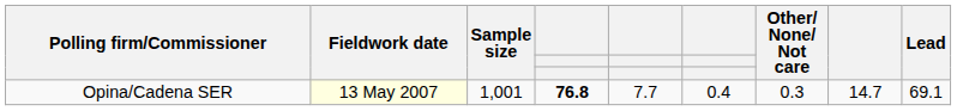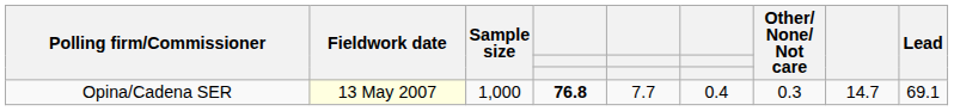Opina/Cadena SER | Sample size: 1,001 -> 1,000
